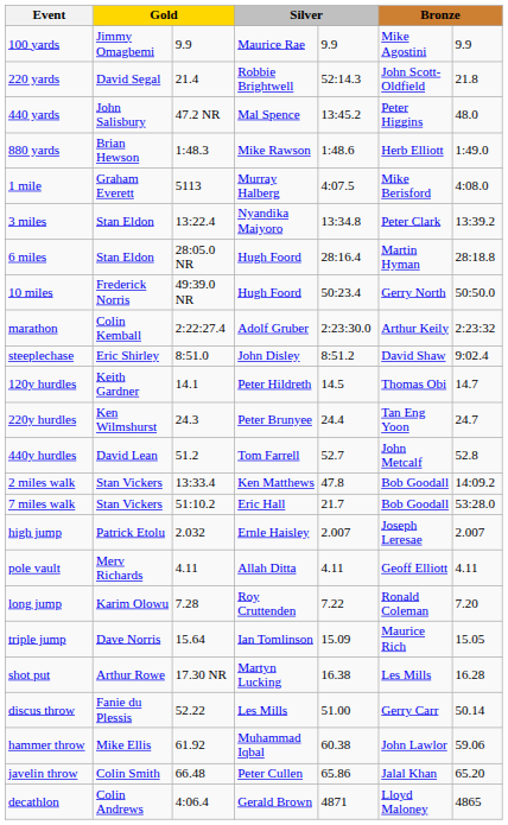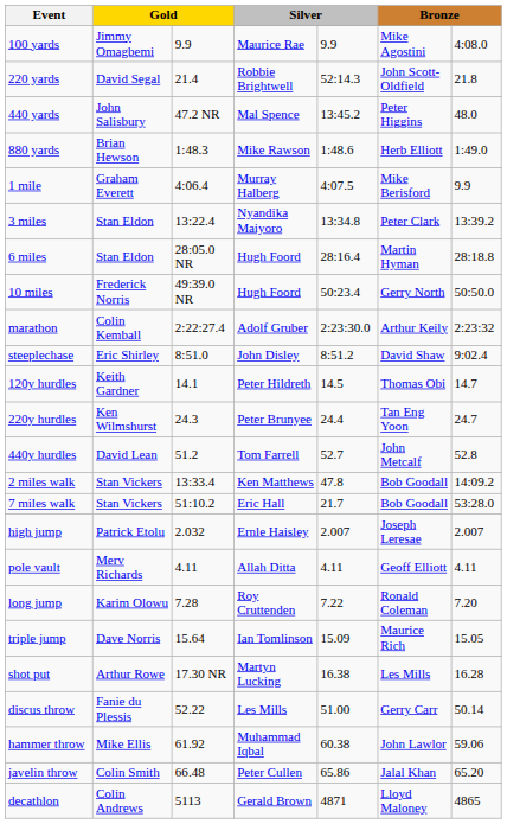100 yards | column 7: 9.9 -> 4:08.0
1 mile | column 3: 5113 -> 4:06.4
1 mile | column 7: 4:08.0 -> 9.9
decathlon | column 3: 4:06.4 -> 5113
